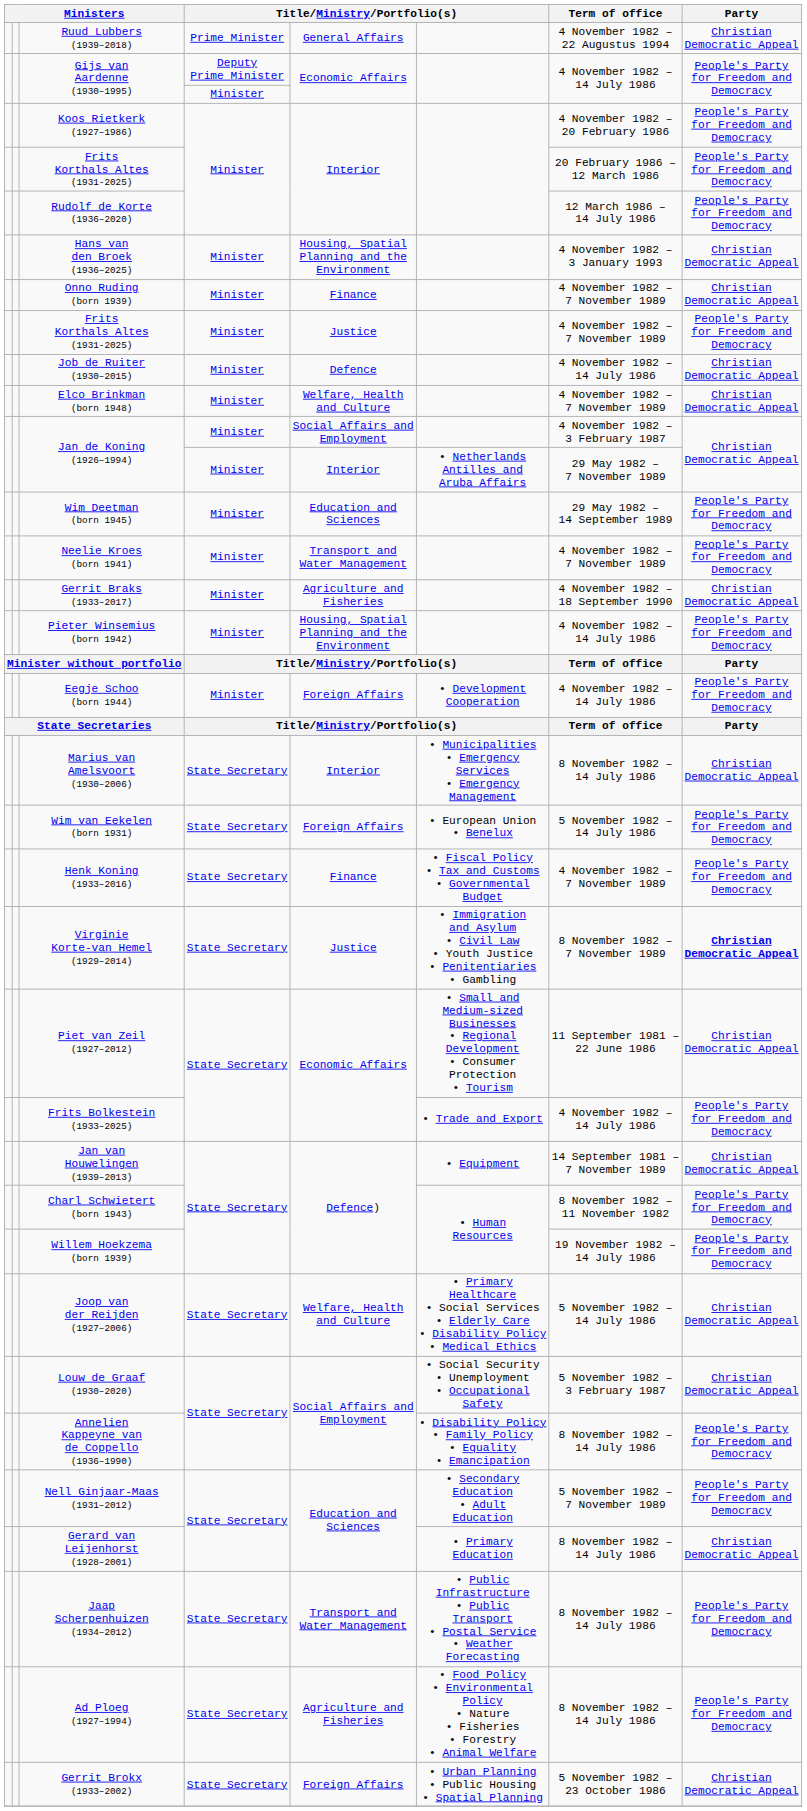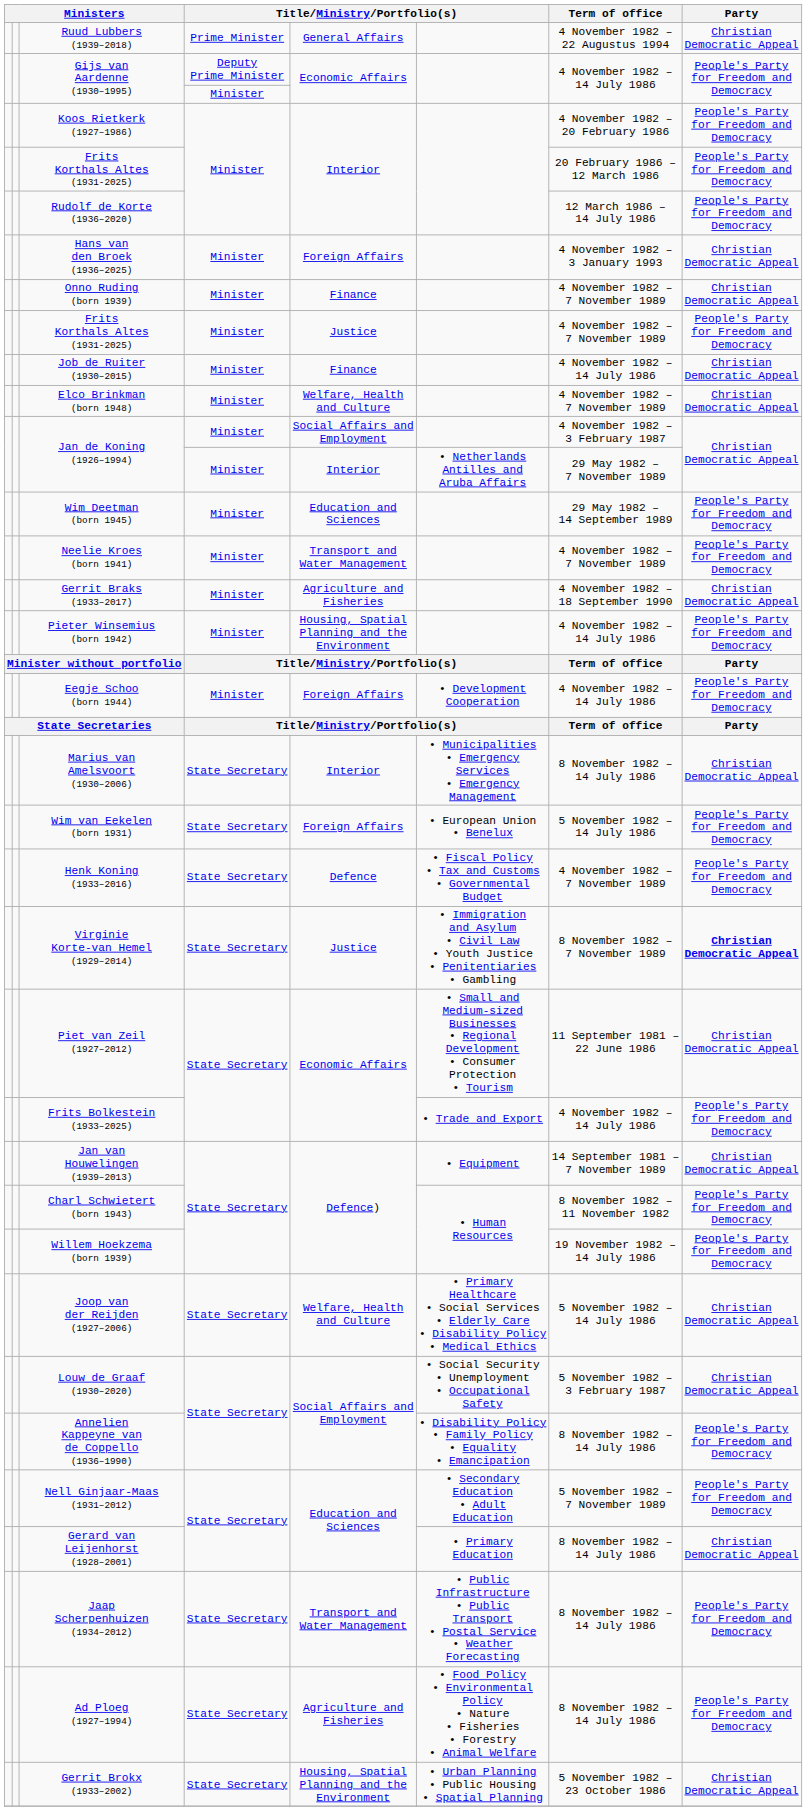Hans van den Broek (1936–2025) | column 5: Housing, Spatial Planning and the Environment -> Foreign Affairs
Job de Ruiter (1930–2015) | column 5: Defence -> Finance
Henk Koning (1933–2016) | column 5: Finance -> Defence
Gerrit Brokx (1933–2002) | column 5: Foreign Affairs -> Housing, Spatial Planning and the Environment
